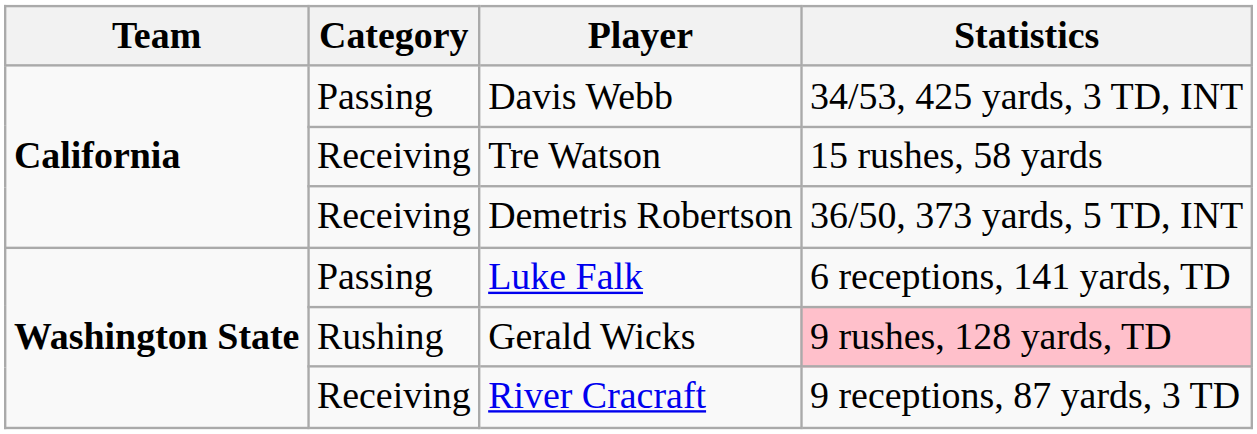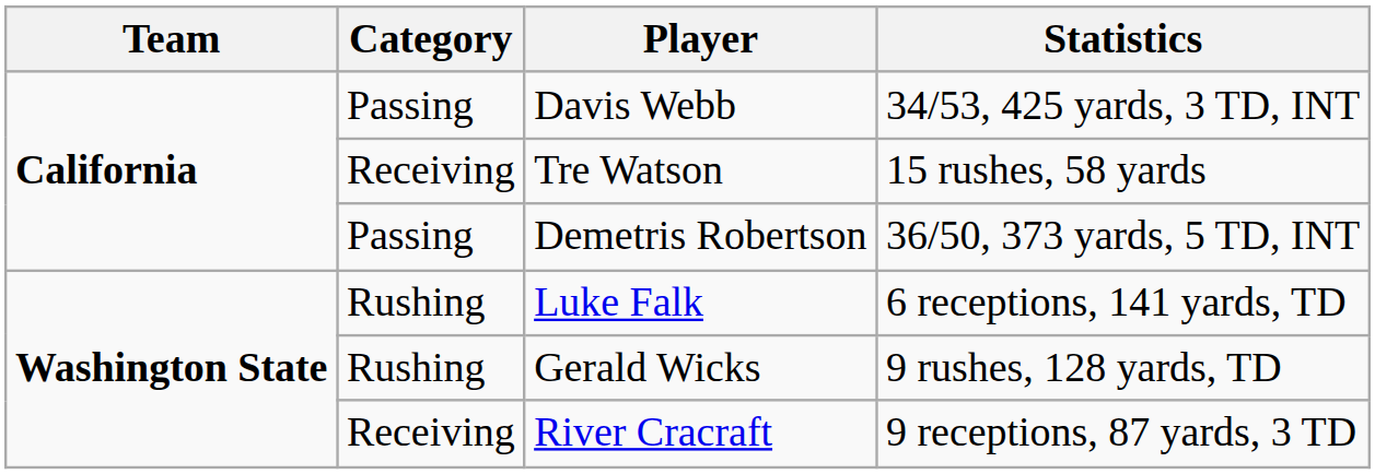Demetris Robertson | Category: Receiving -> Passing
Luke Falk | Category: Passing -> Rushing
Gerald Wicks | Statistics: pink background -> no background
